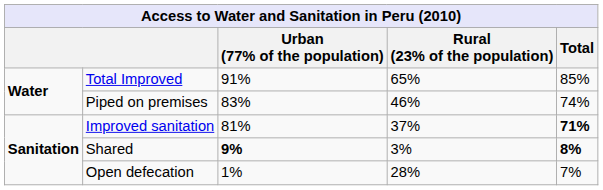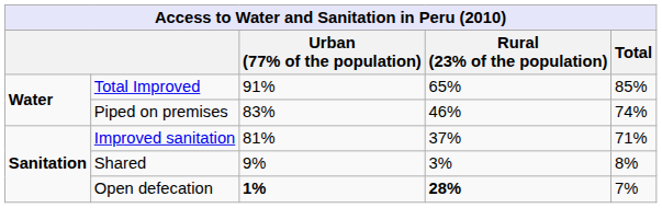Improved sanitation | Total: bold -> normal
Shared | Urban (77% of the population): bold -> normal
Shared | Total: bold -> normal
Open defecation | Urban (77% of the population): normal -> bold
Open defecation | Rural (23% of the population): normal -> bold
